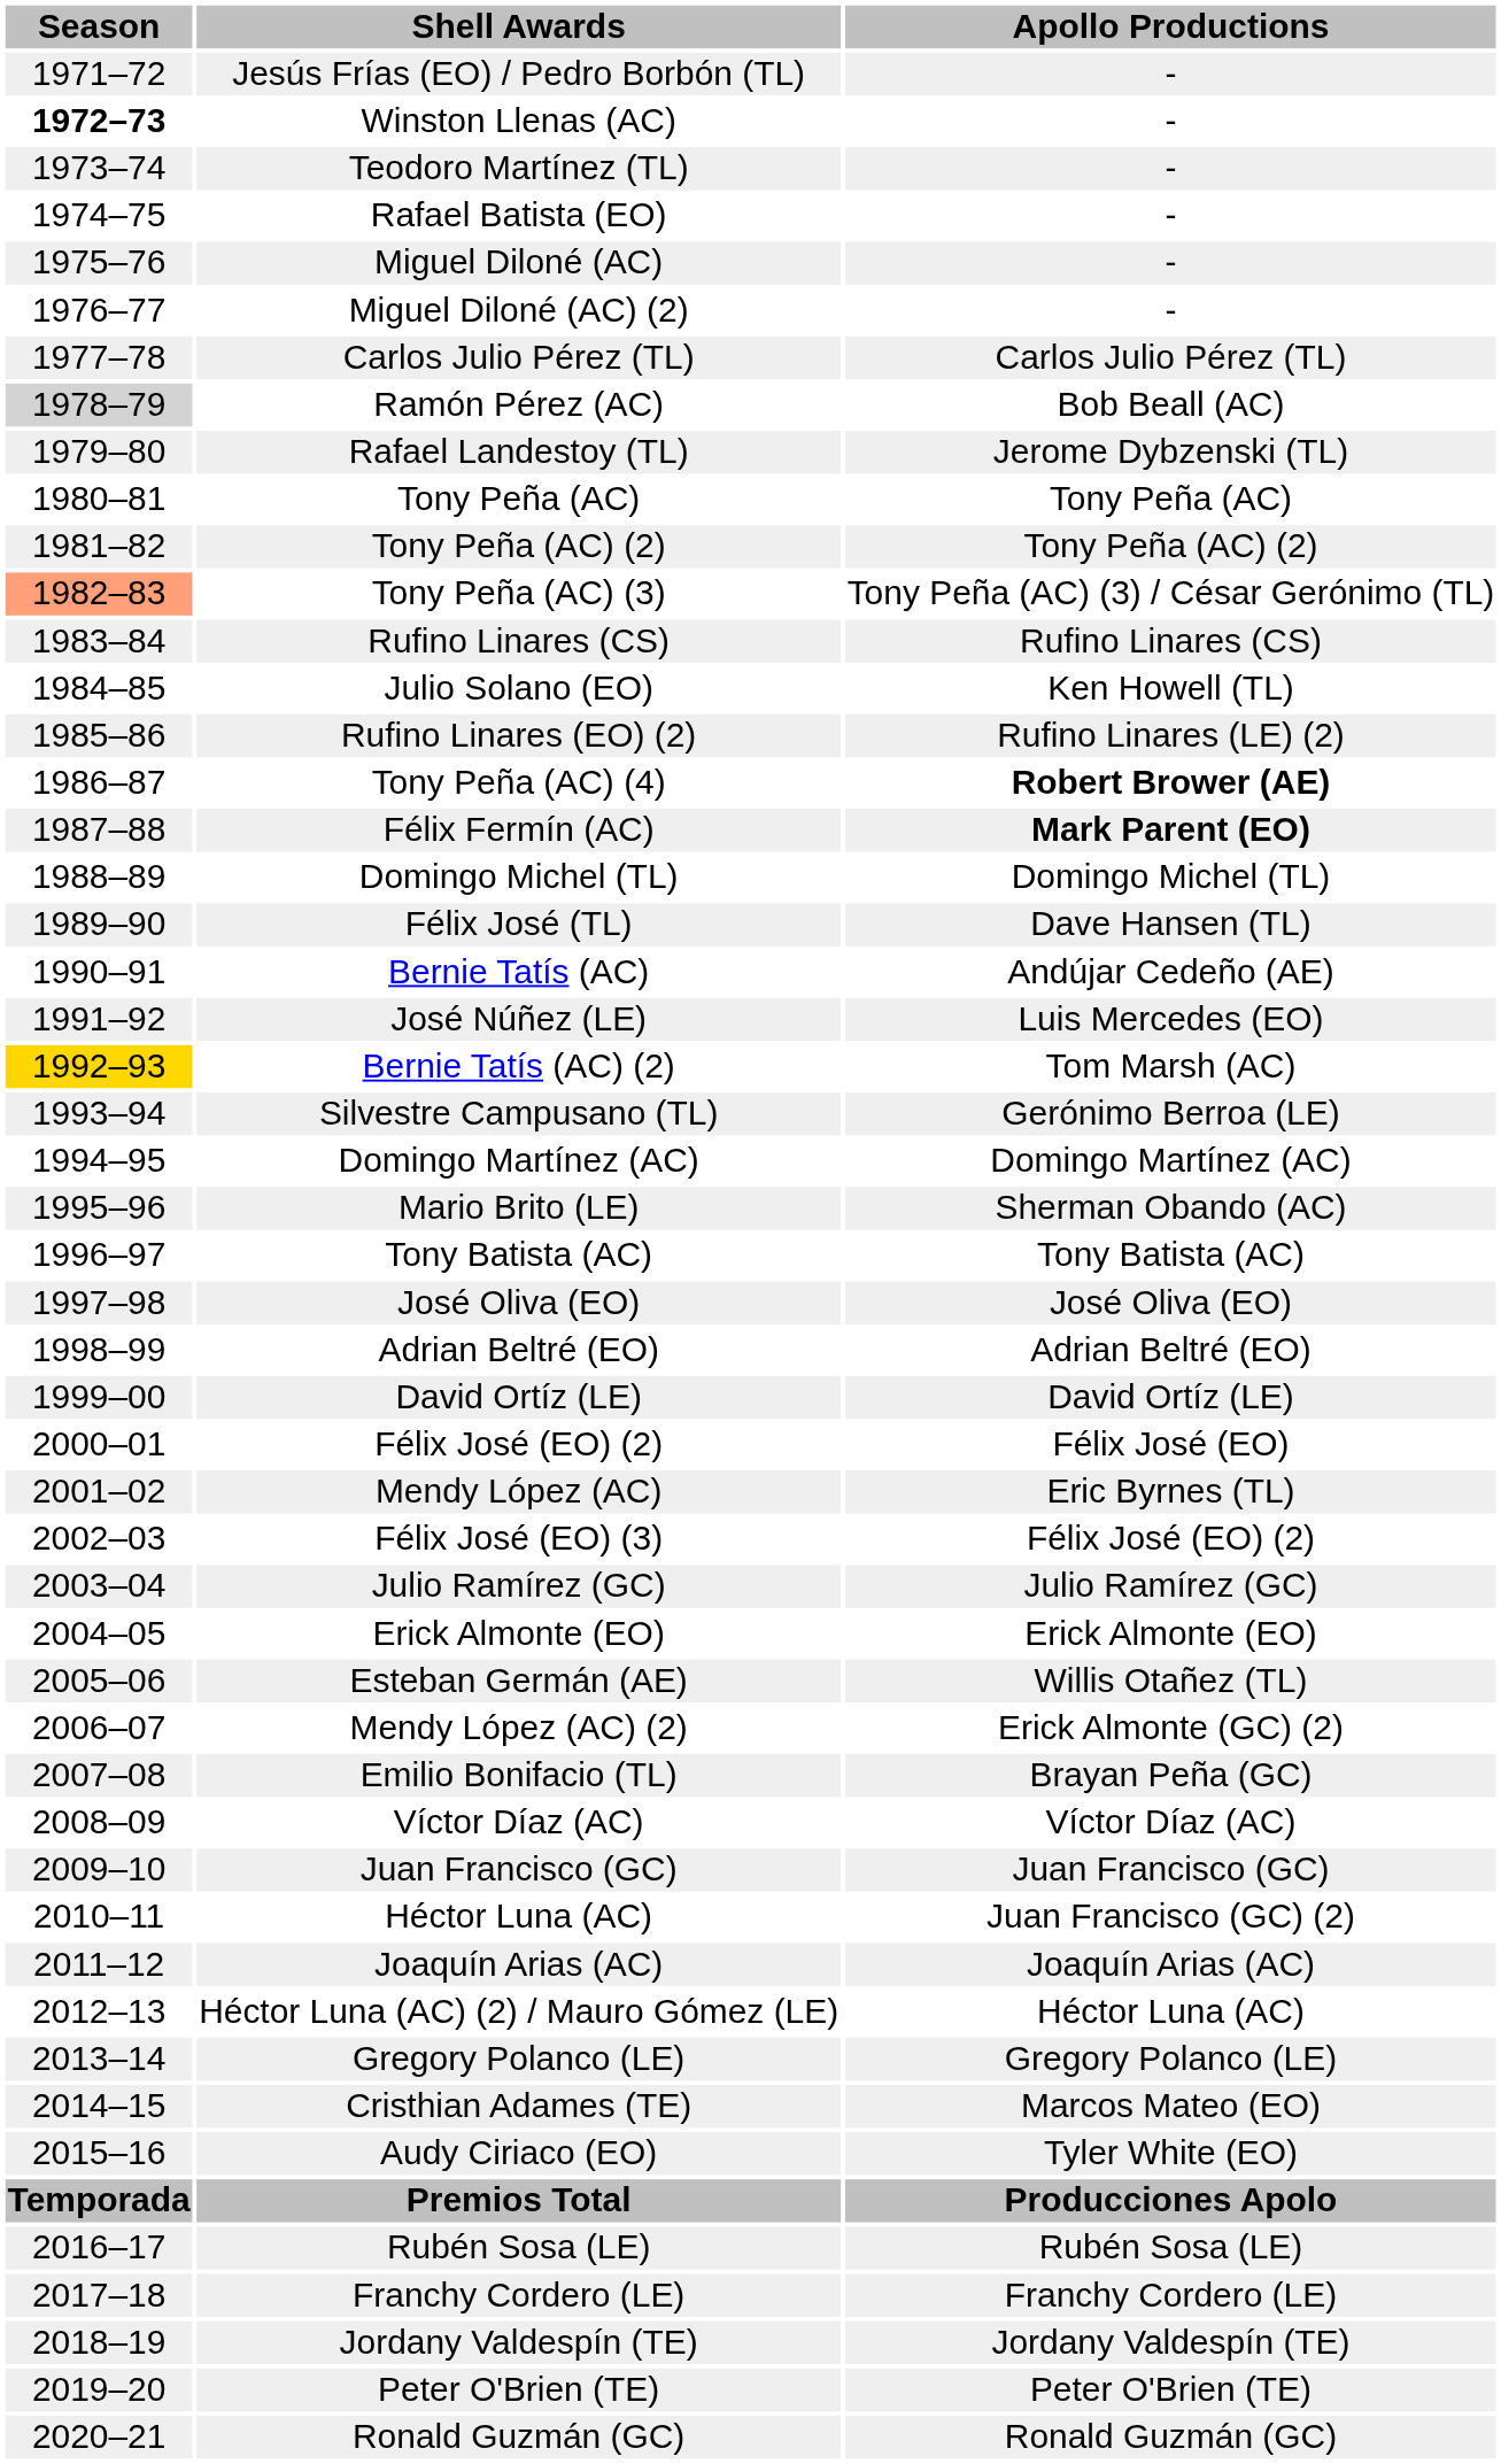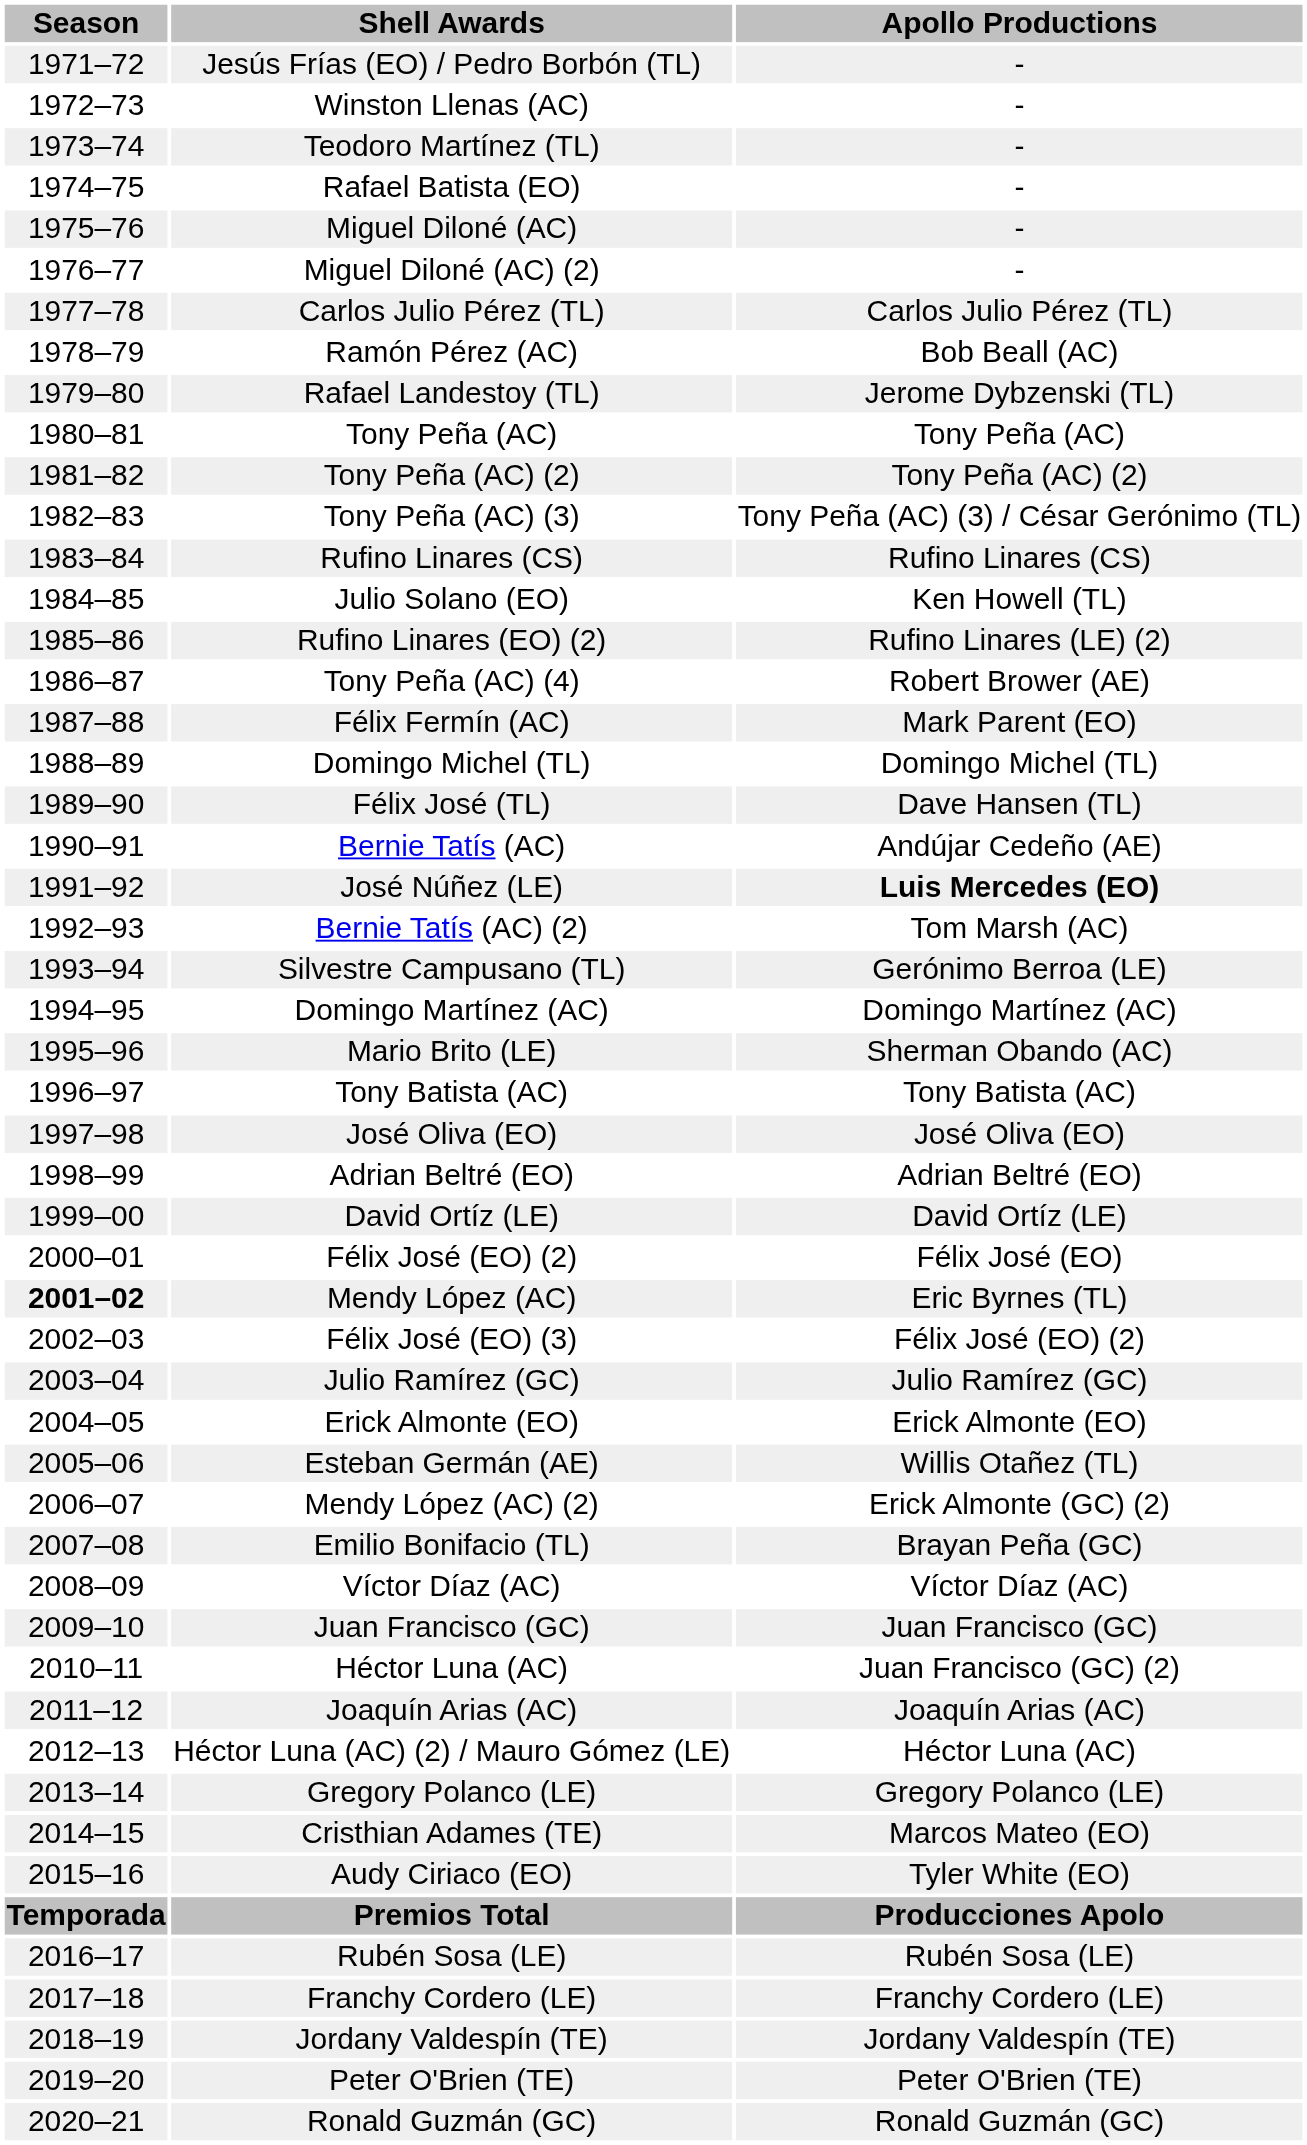Winston Llenas (AC) | Season: bold -> normal
Ramón Pérez (AC) | Season: lightgrey background -> no background
Tony Peña (AC) (3) | Season: lightsalmon background -> no background
Tony Peña (AC) (4) | Apollo Productions: bold -> normal
Félix Fermín (AC) | Apollo Productions: bold -> normal
José Núñez (LE) | Apollo Productions: normal -> bold
Bernie Tatís (AC) (2) | Season: gold background -> no background
Mendy López (AC) | Season: normal -> bold
